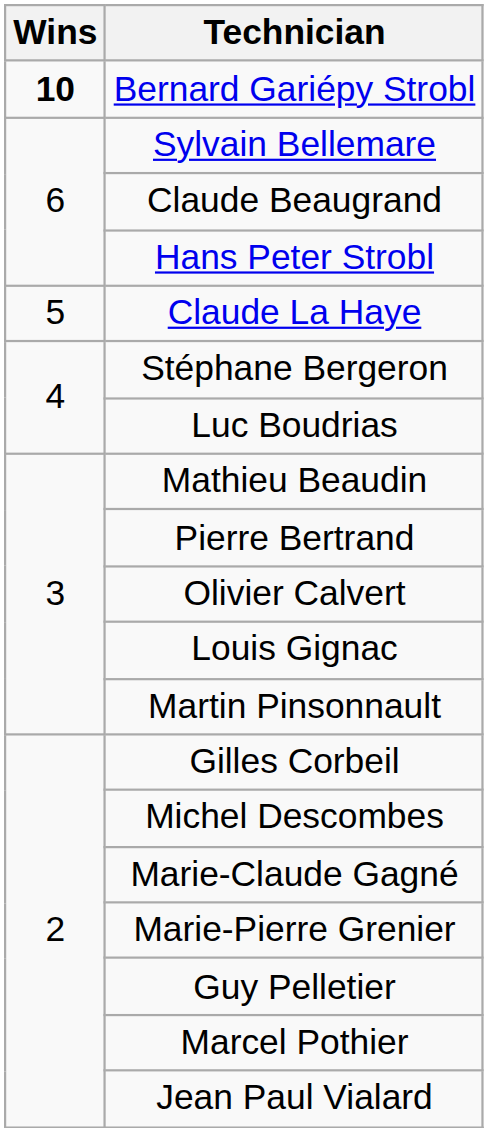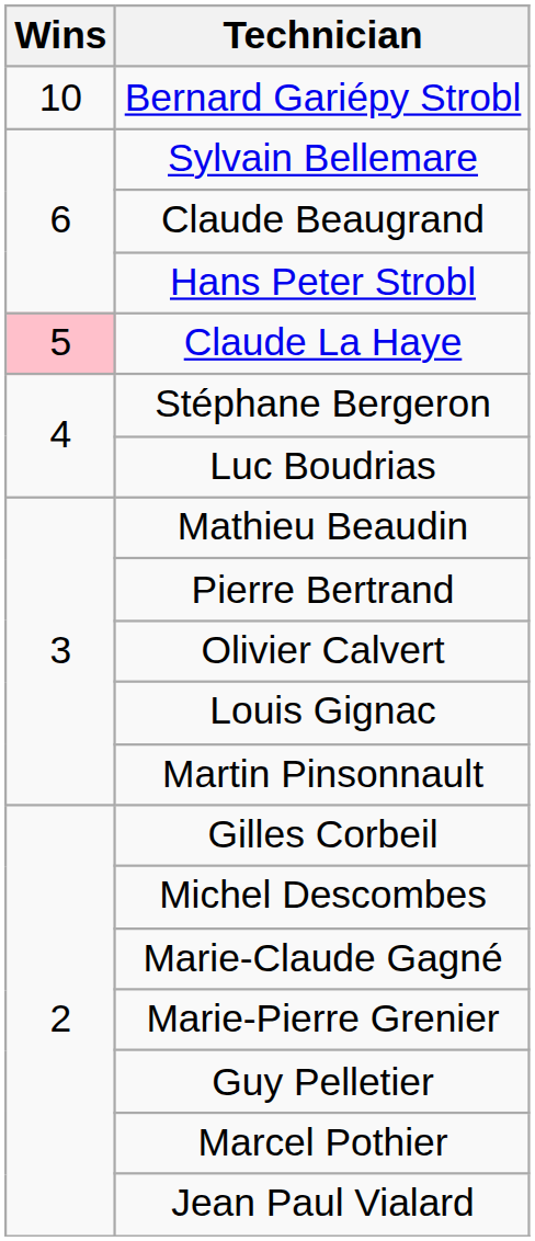Bernard Gariépy Strobl | Wins: bold -> normal
Claude La Haye | Wins: no background -> pink background
